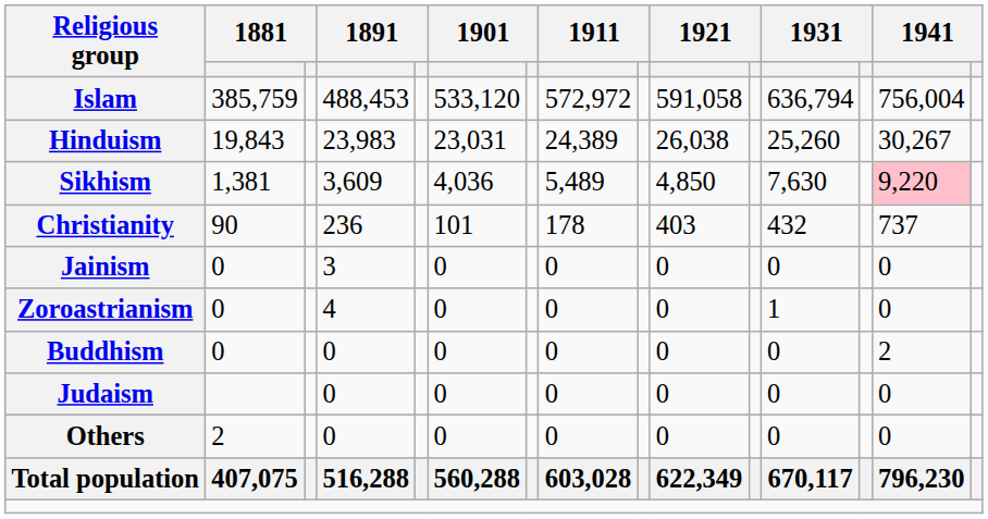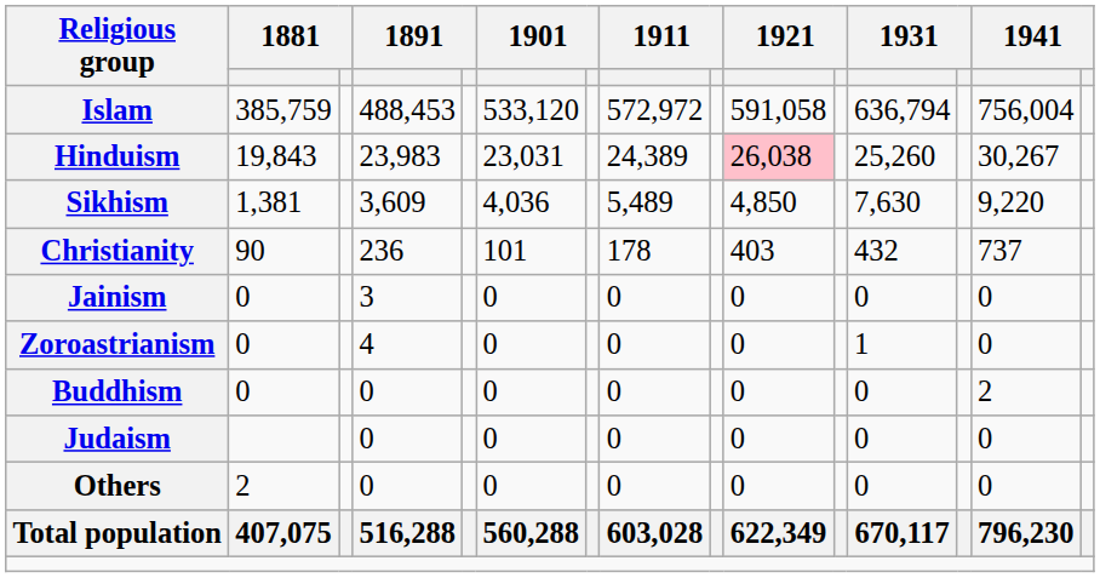Hinduism | column 10: no background -> pink background
Sikhism | column 14: pink background -> no background
